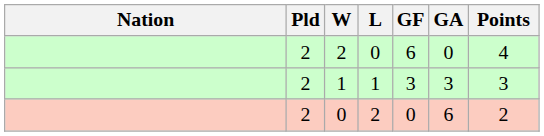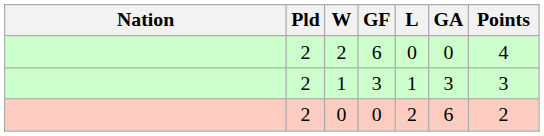columns swapped: L <-> GF
